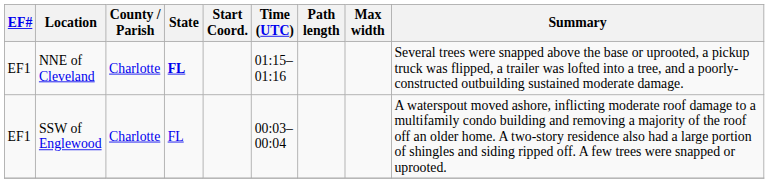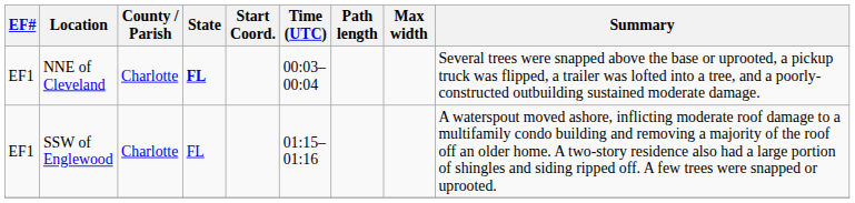NNE of Cleveland | Time (UTC): 01:15–01:16 -> 00:03–00:04
SSW of Englewood | Time (UTC): 00:03–00:04 -> 01:15–01:16
